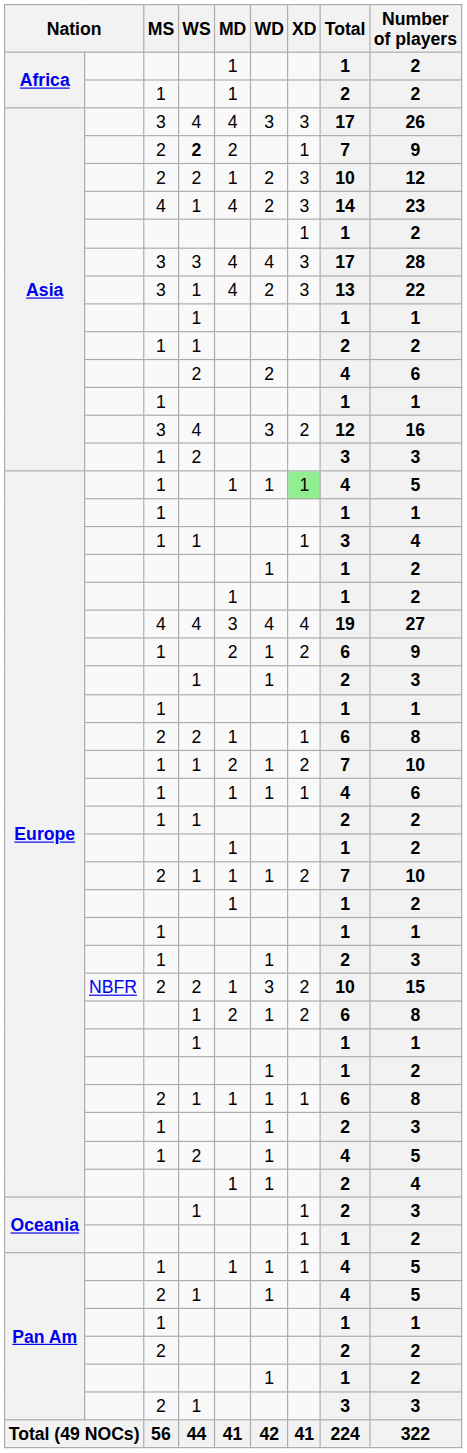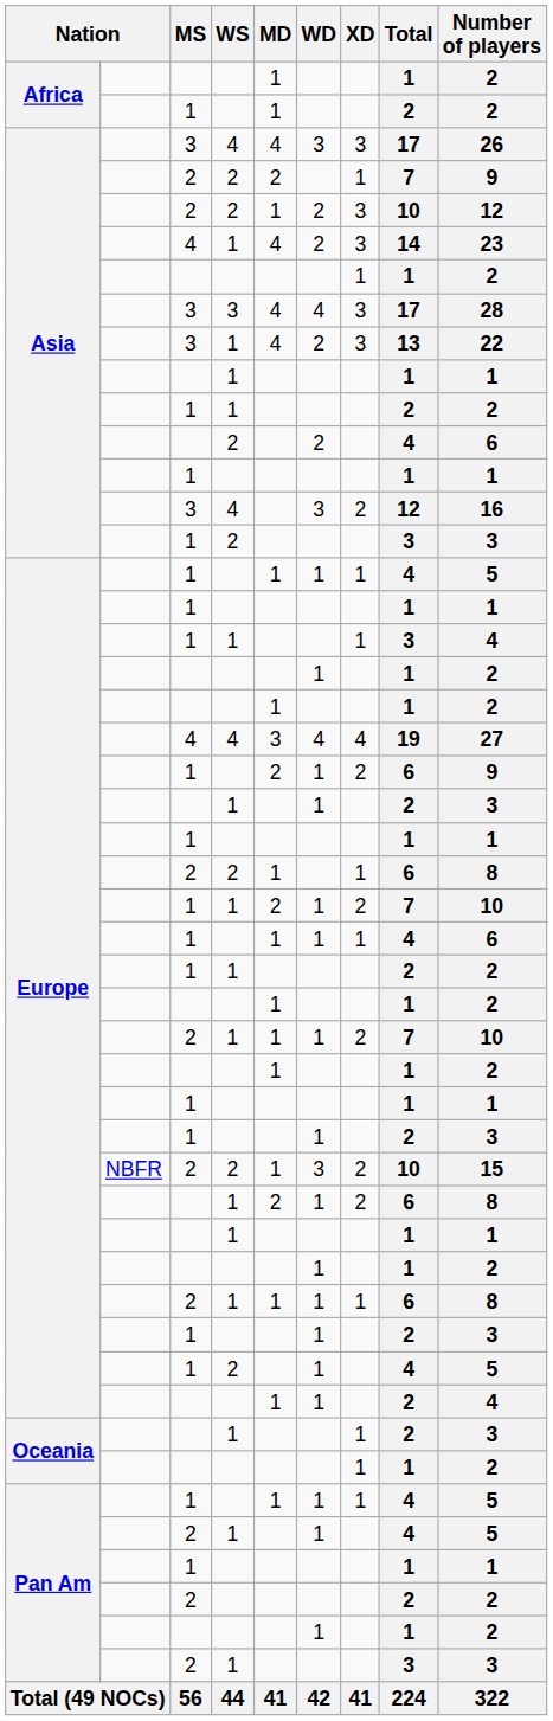row 5 | WS: bold -> normal
row 17 | XD: lightgreen background -> no background
